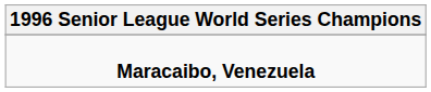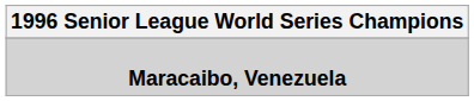row 2 | column 1: no background -> lightgrey background
